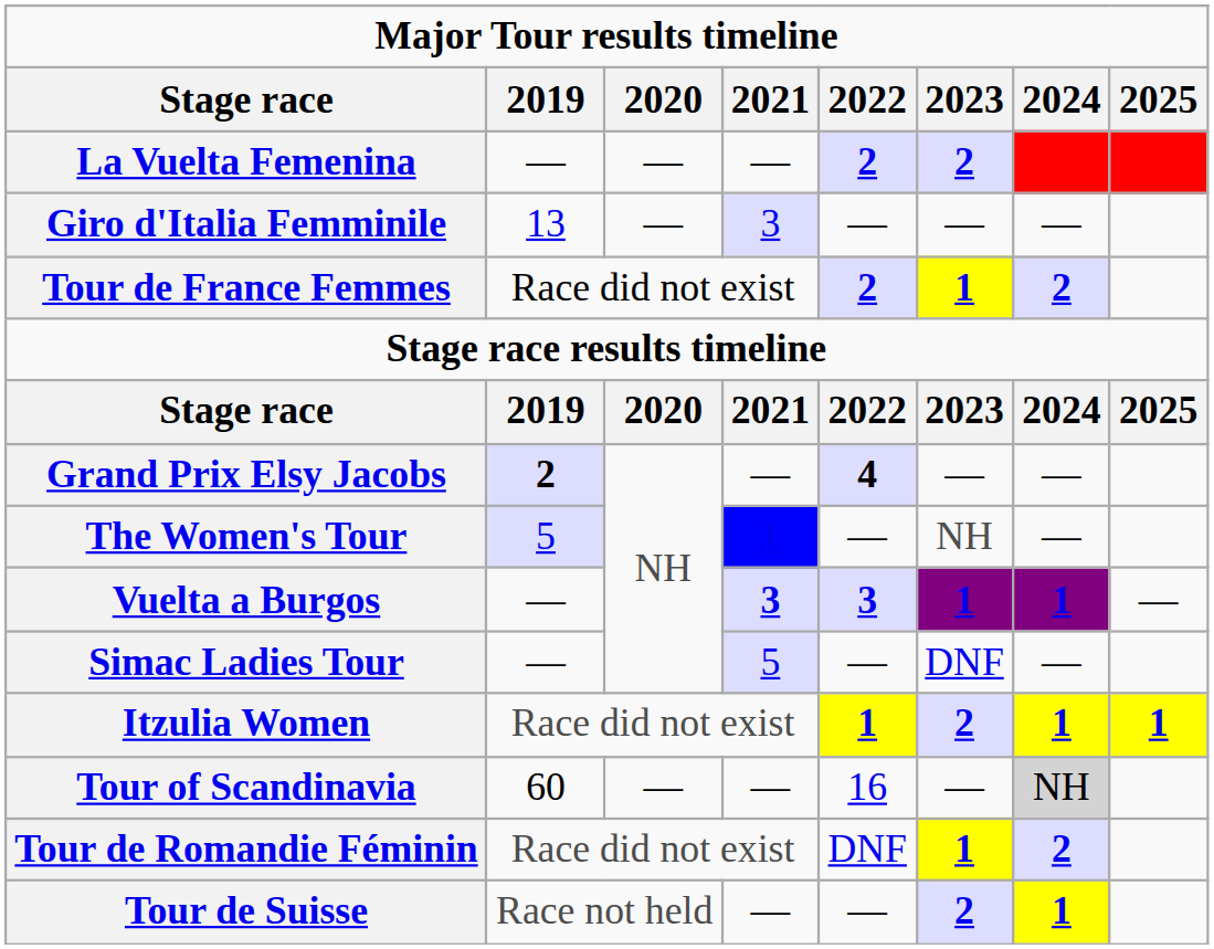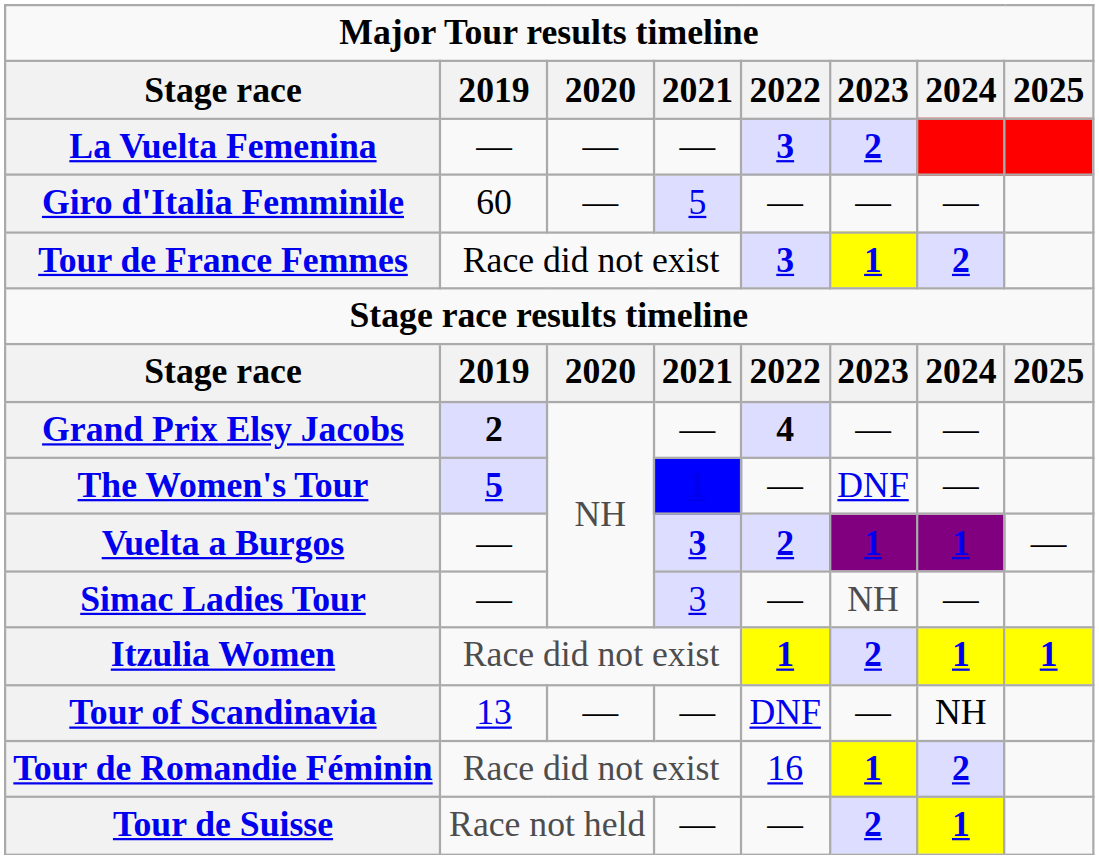La Vuelta Femenina | 2022: 2 -> 3
Giro d'Italia Femminile | 2019: 13 -> 60
Giro d'Italia Femminile | 2021: 3 -> 5
Tour de France Femmes | 2022: 2 -> 3
The Women's Tour | 2019: normal -> bold
The Women's Tour | 2023: NH -> DNF
Vuelta a Burgos | 2022: 3 -> 2
Simac Ladies Tour | 2021: 5 -> 3
Simac Ladies Tour | 2023: DNF -> NH
Tour of Scandinavia | 2019: 60 -> 13
Tour of Scandinavia | 2022: 16 -> DNF
Tour of Scandinavia | 2024: lightgrey background -> no background
Tour de Romandie Féminin | 2022: DNF -> 16
